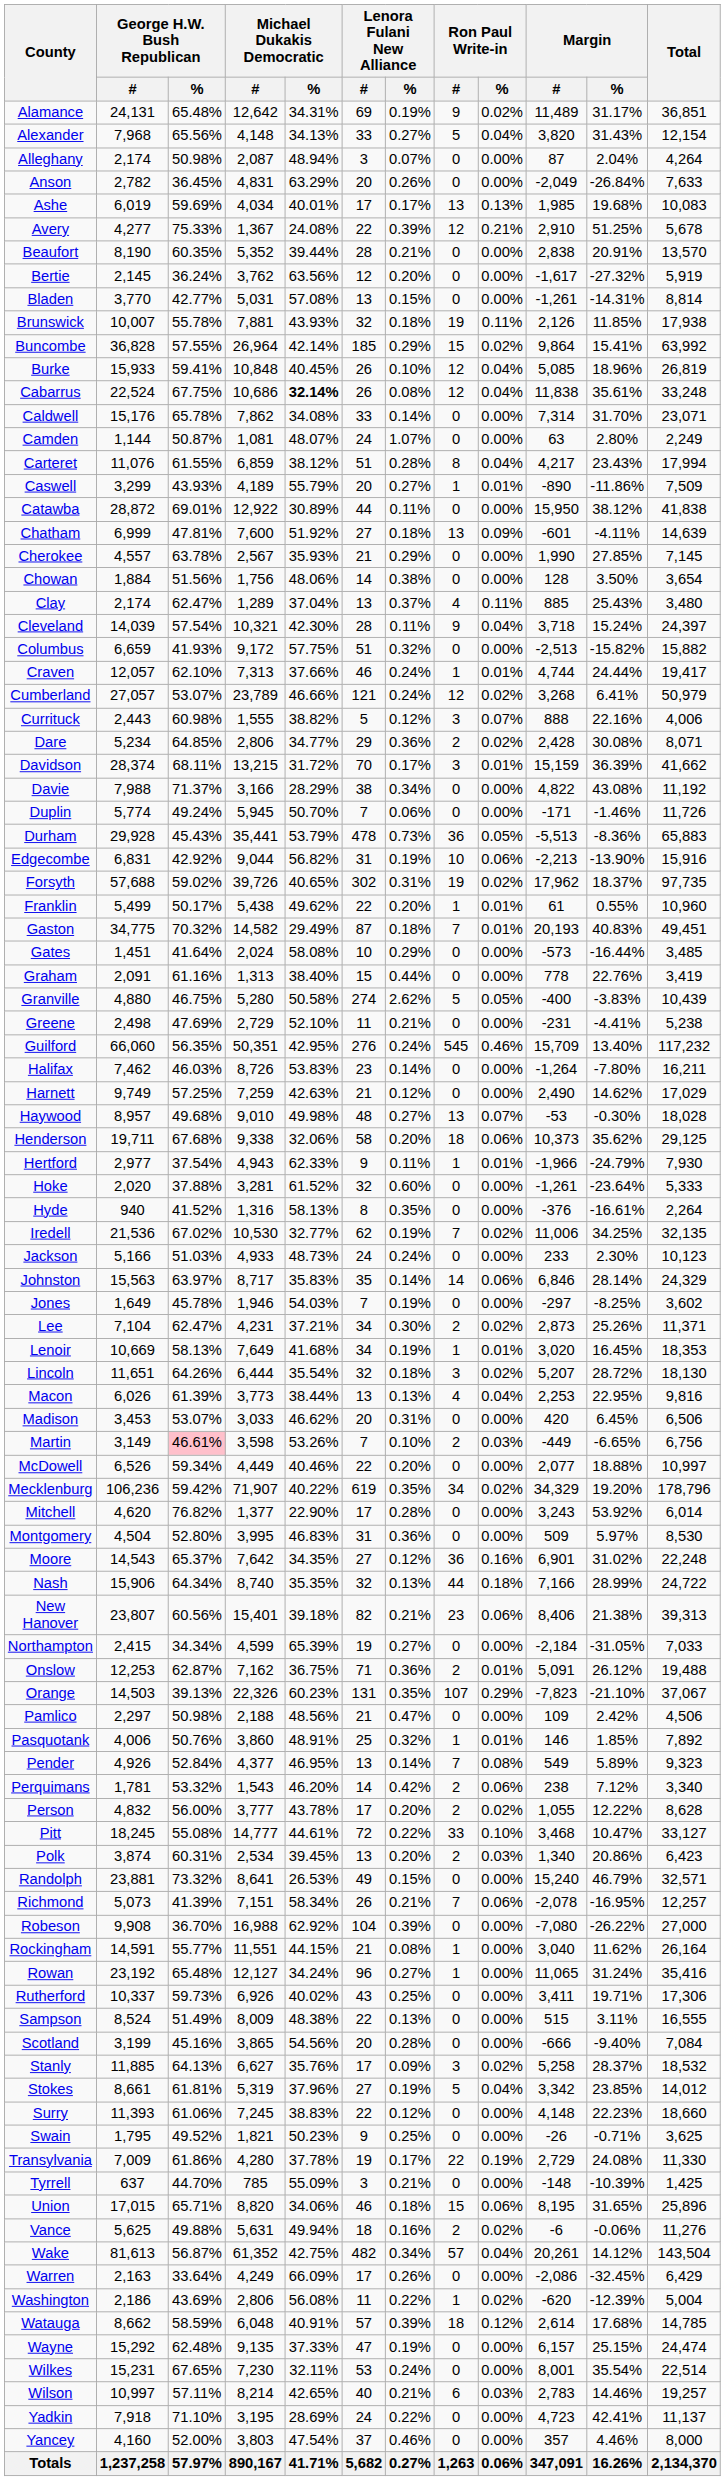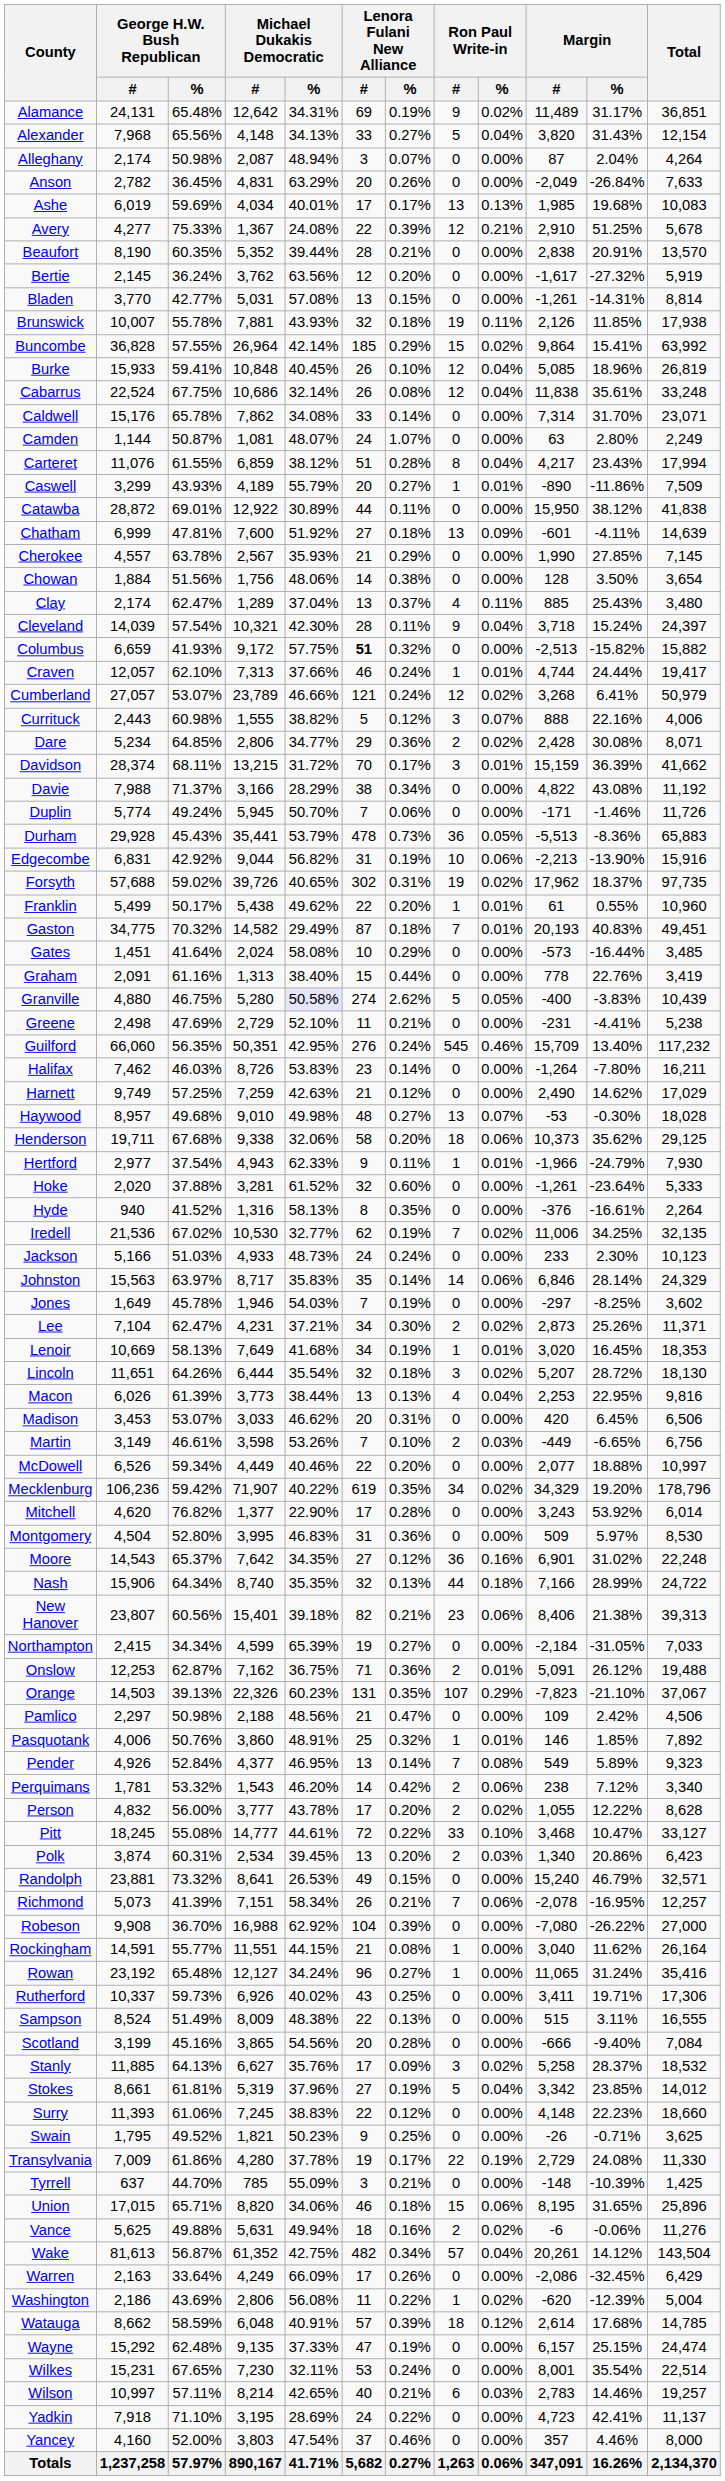Cabarrus | Michael Dukakis Democratic / %: bold -> normal
Columbus | Lenora Fulani New Alliance / #: normal -> bold
Granville | Michael Dukakis Democratic / %: no background -> lavender background
Martin | George H.W. Bush Republican / %: pink background -> no background
